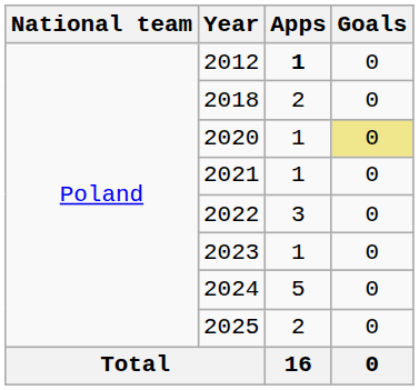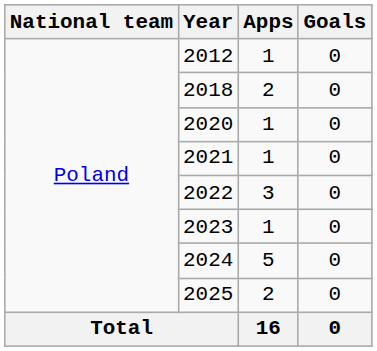2012 | Apps: bold -> normal
2020 | Goals: khaki background -> no background
